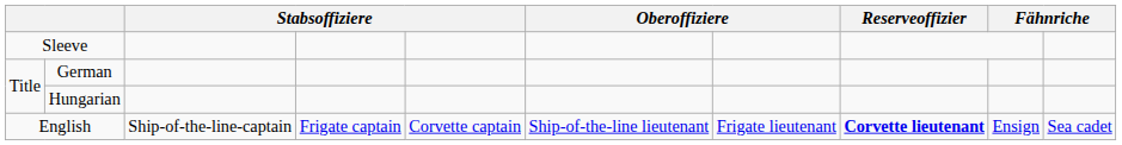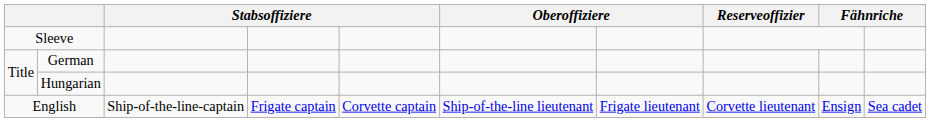English | Reserveoffizier: bold -> normal
